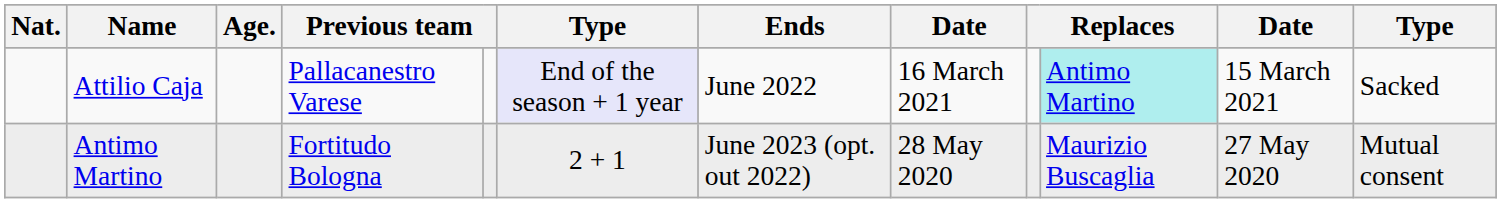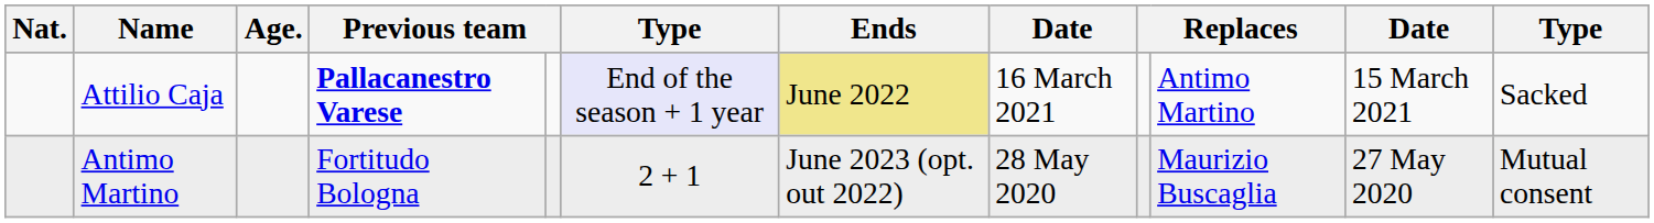Attilio Caja | column 4: normal -> bold
Attilio Caja | Ends: no background -> khaki background
Attilio Caja | column 10: paleturquoise background -> no background
